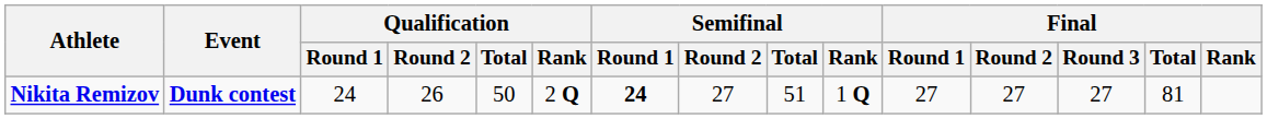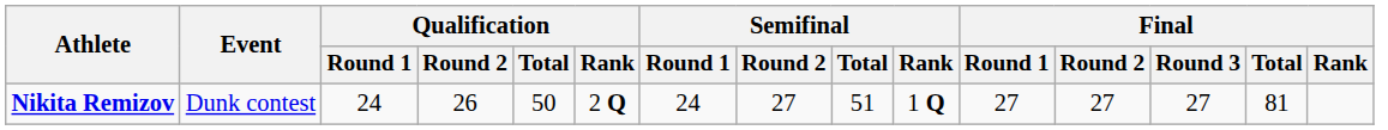Nikita Remizov | Event: bold -> normal
Nikita Remizov | Semifinal / Round 1: bold -> normal
